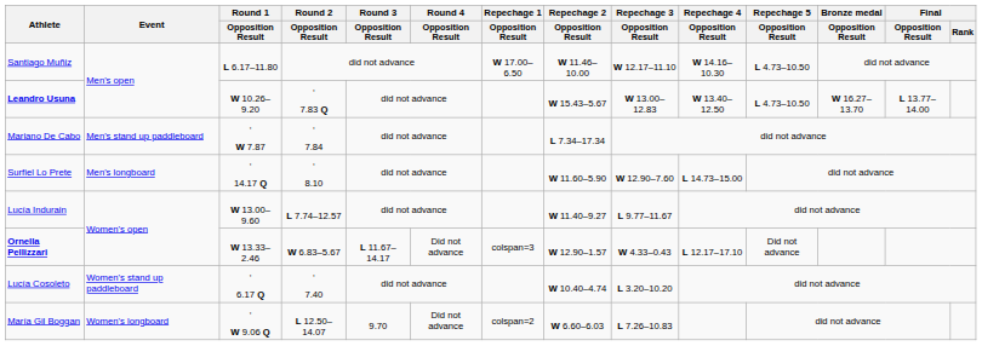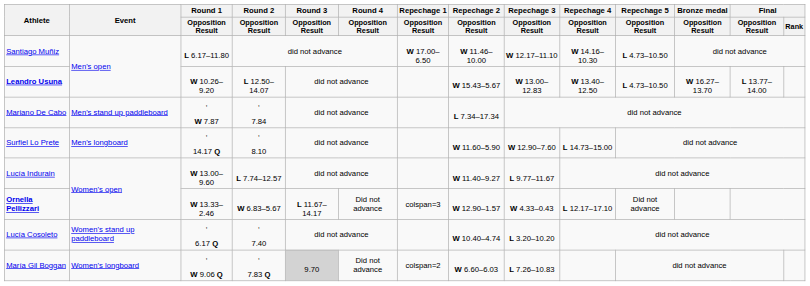Leandro Usuna | Round 2 / Opposition Result: , 7.83 Q -> L 12.50–14.07
María Gil Boggan | Round 2 / Opposition Result: L 12.50–14.07 -> , 7.83 Q
María Gil Boggan | Round 3 / Opposition Result: no background -> lightgrey background
